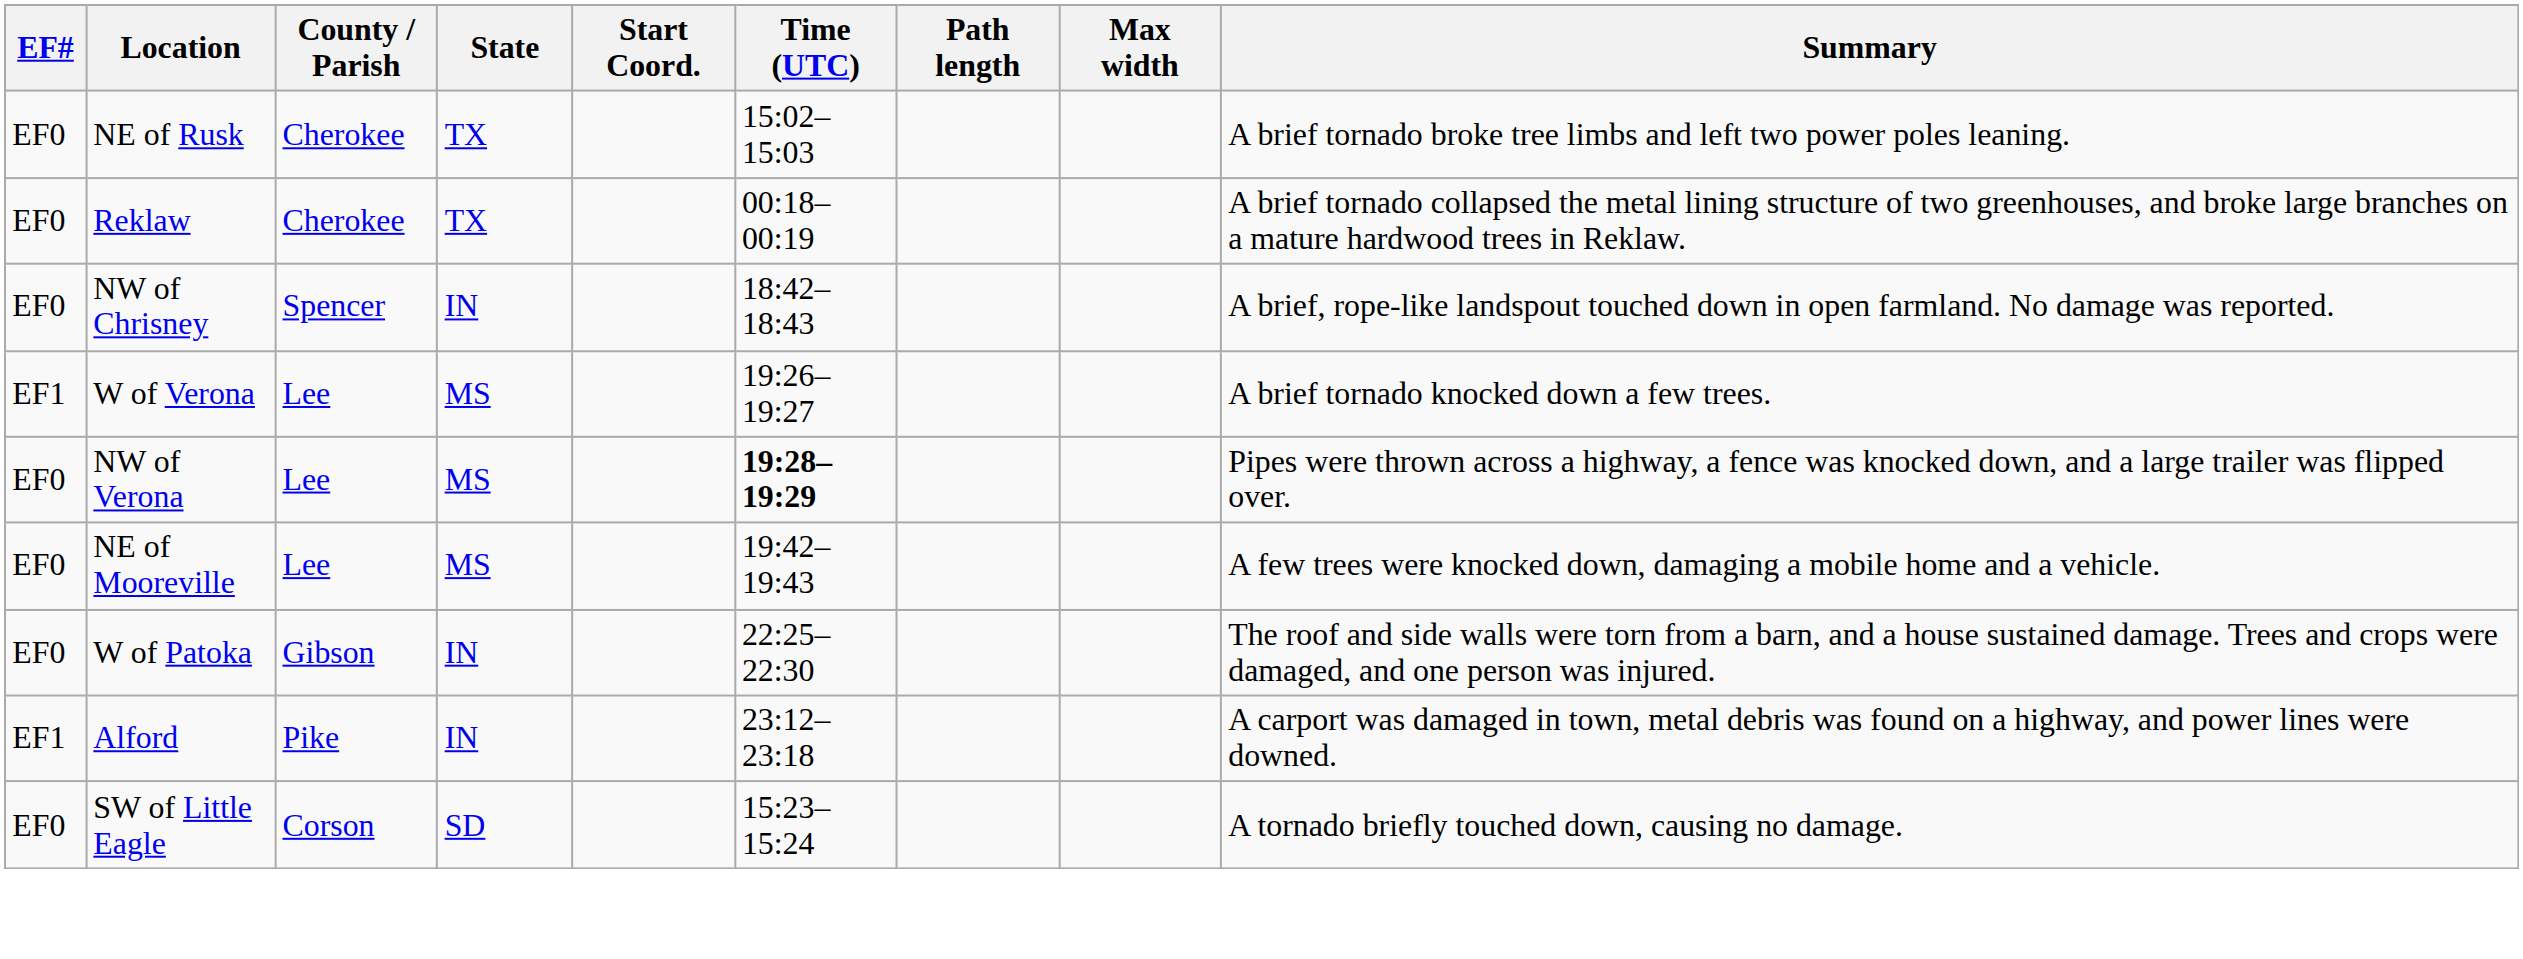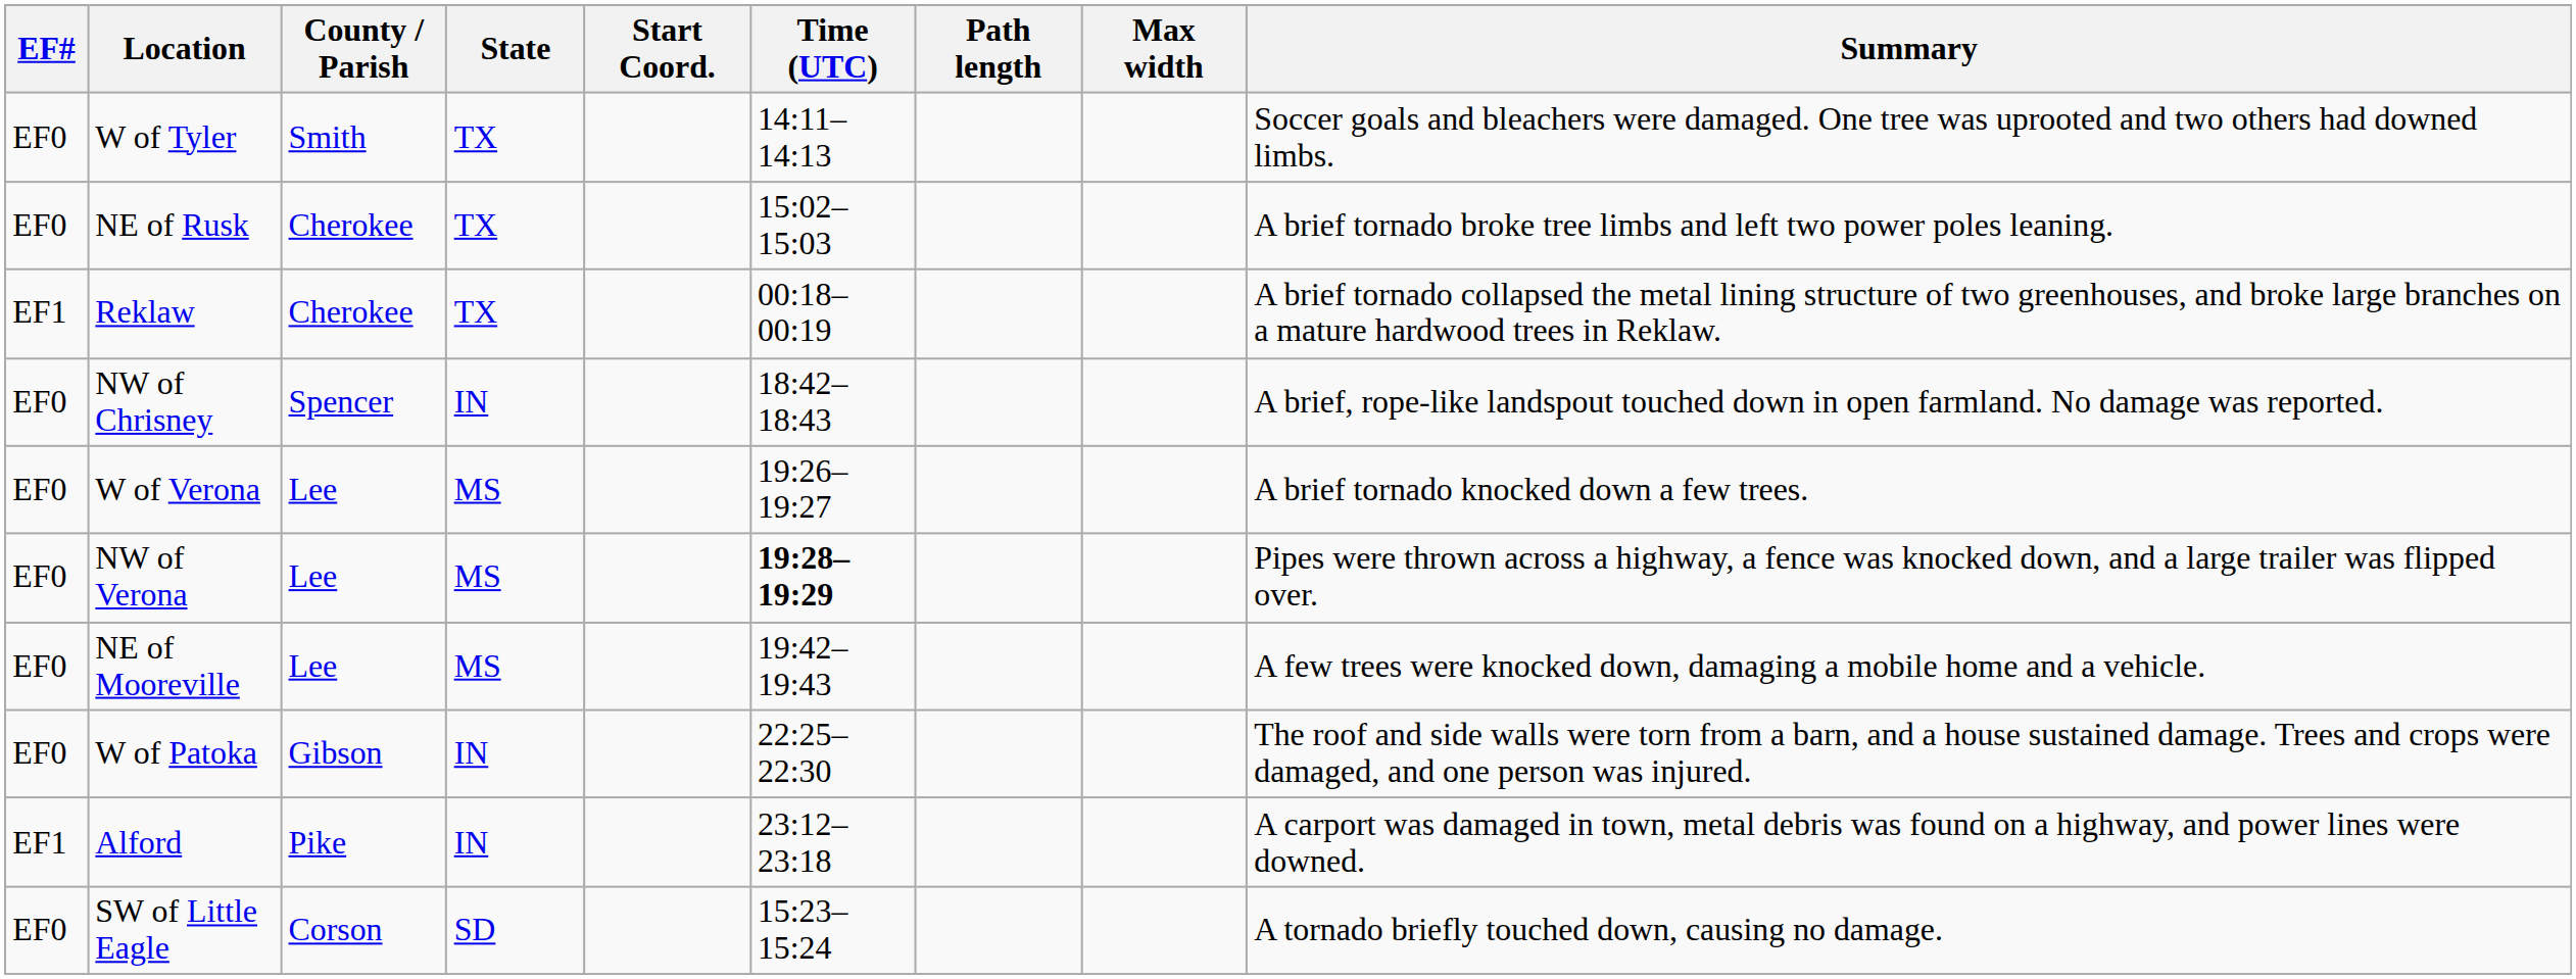+ row: EF0 | W of Tyler | Smith | TX | 14:11–14:13 | Soccer goals and bleachers were damaged. One tree was uprooted and two others had downed limbs.
Reklaw | EF#: EF0 -> EF1
W of Verona | EF#: EF1 -> EF0
